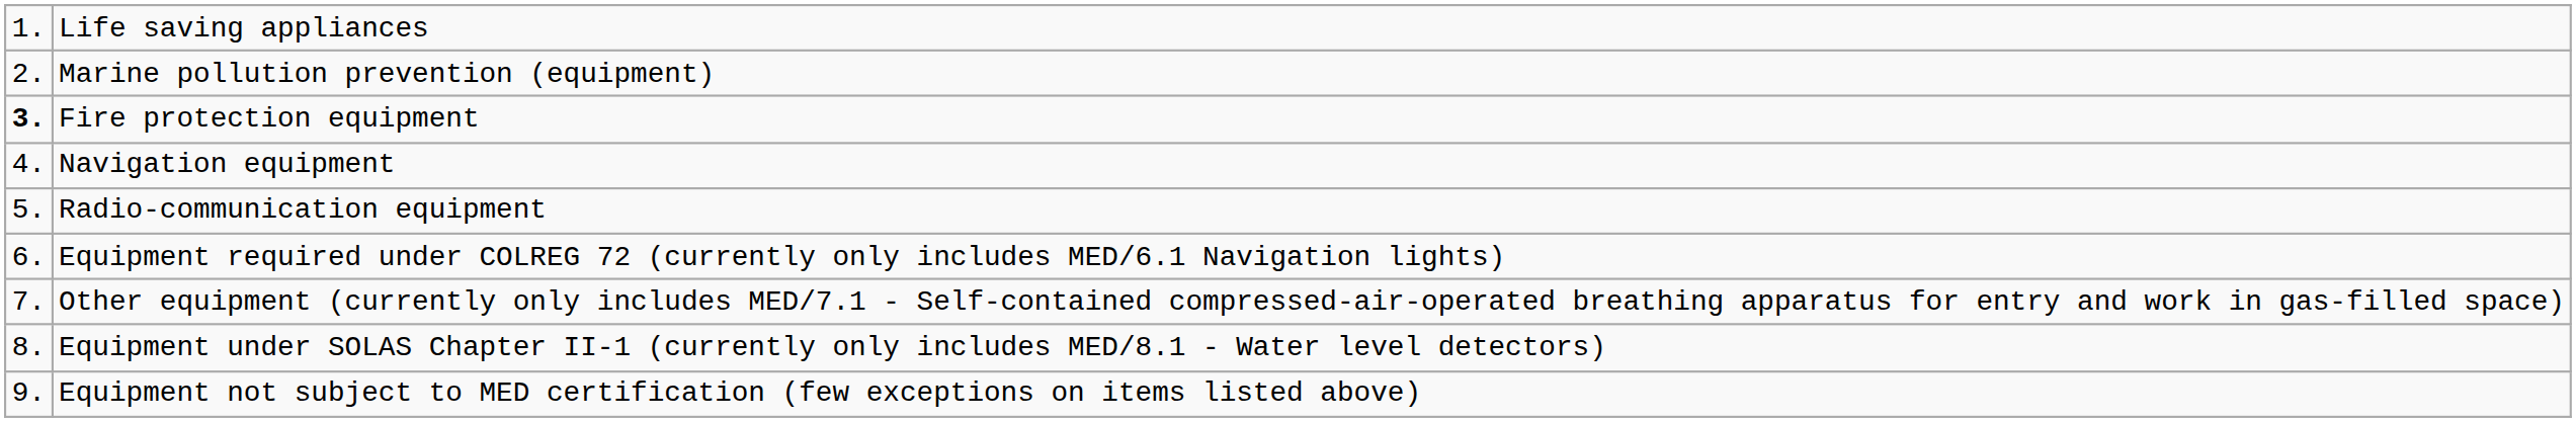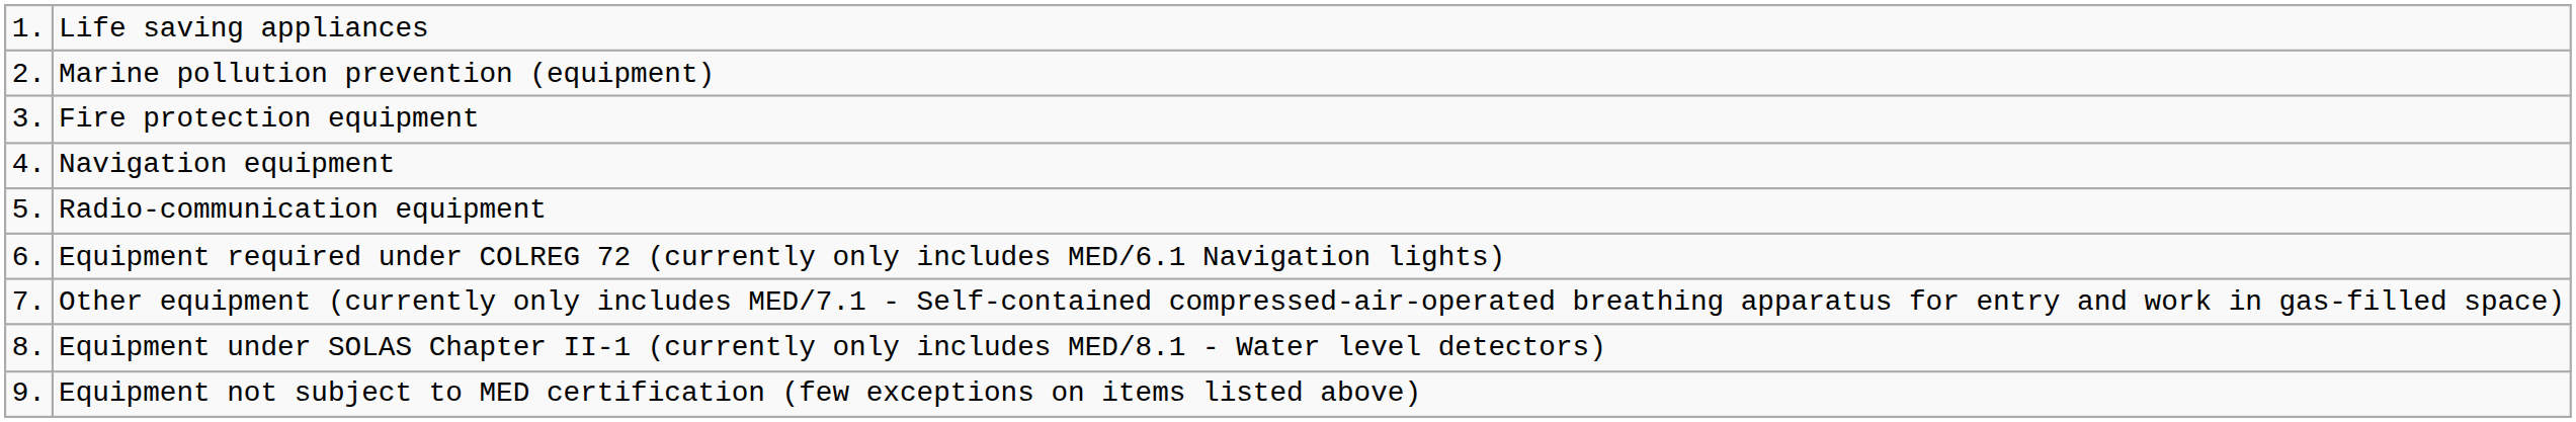Fire protection equipment | column 1: bold -> normal
